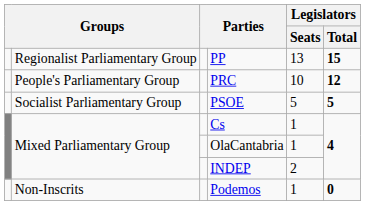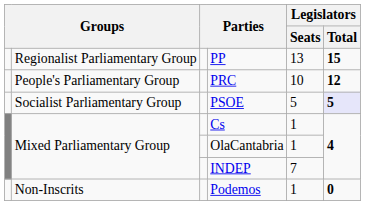PSOE | Legislators / Total: no background -> lavender background
INDEP | Legislators / Seats: 2 -> 7
